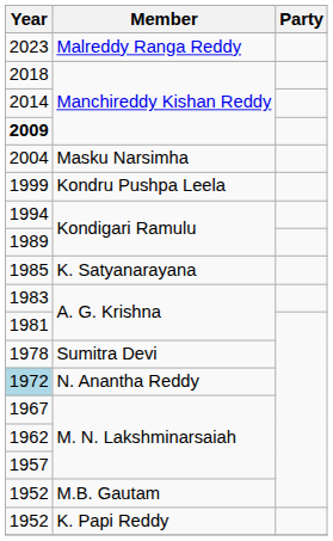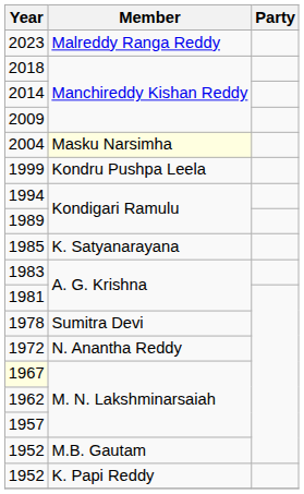2009 | Year: bold -> normal
2004 | Member: no background -> lightyellow background
1972 | Year: lightblue background -> no background
1967 | Year: no background -> lightyellow background
